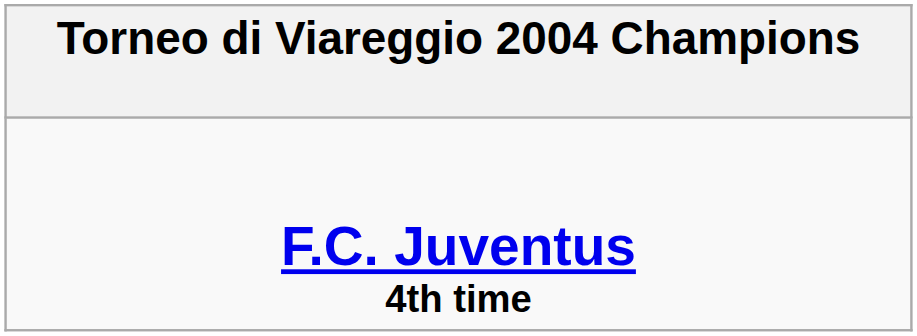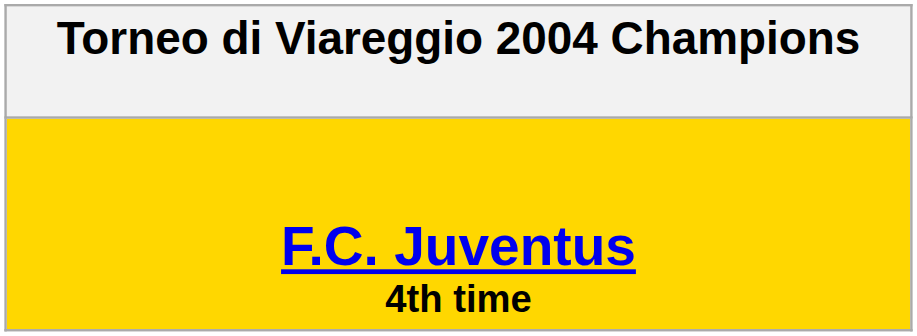row 2 | column 1: no background -> gold background
